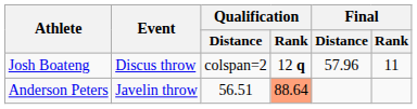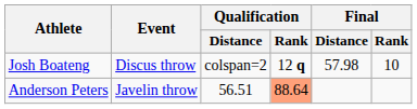Josh Boateng | Final / Distance: 57.96 -> 57.98
Josh Boateng | Final / Rank: 11 -> 10
